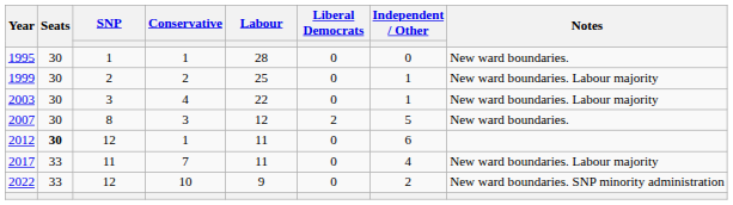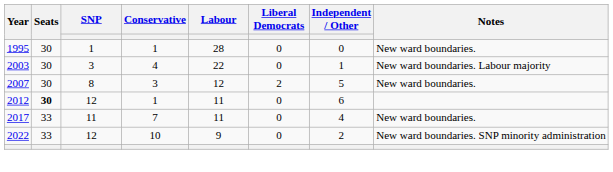- row: 1999 | 30 | 2 | 2 | 25 | 0 | 1 | New ward boundaries. Labour majority
2017 | Notes: New ward boundaries. Labour majority -> New ward boundaries.
